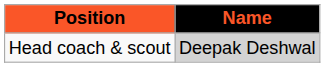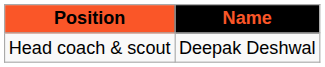Head coach & scout | Name: lightgrey background -> no background
